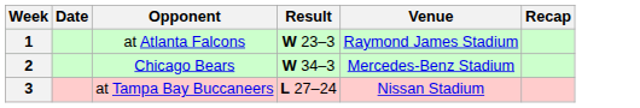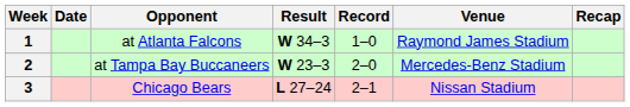+ column: Record | 1–0 | 2–0 | 2–1
1 | Result: W 23–3 -> W 34–3
2 | Opponent: Chicago Bears -> at Tampa Bay Buccaneers
2 | Result: W 34–3 -> W 23–3
3 | Opponent: at Tampa Bay Buccaneers -> Chicago Bears
